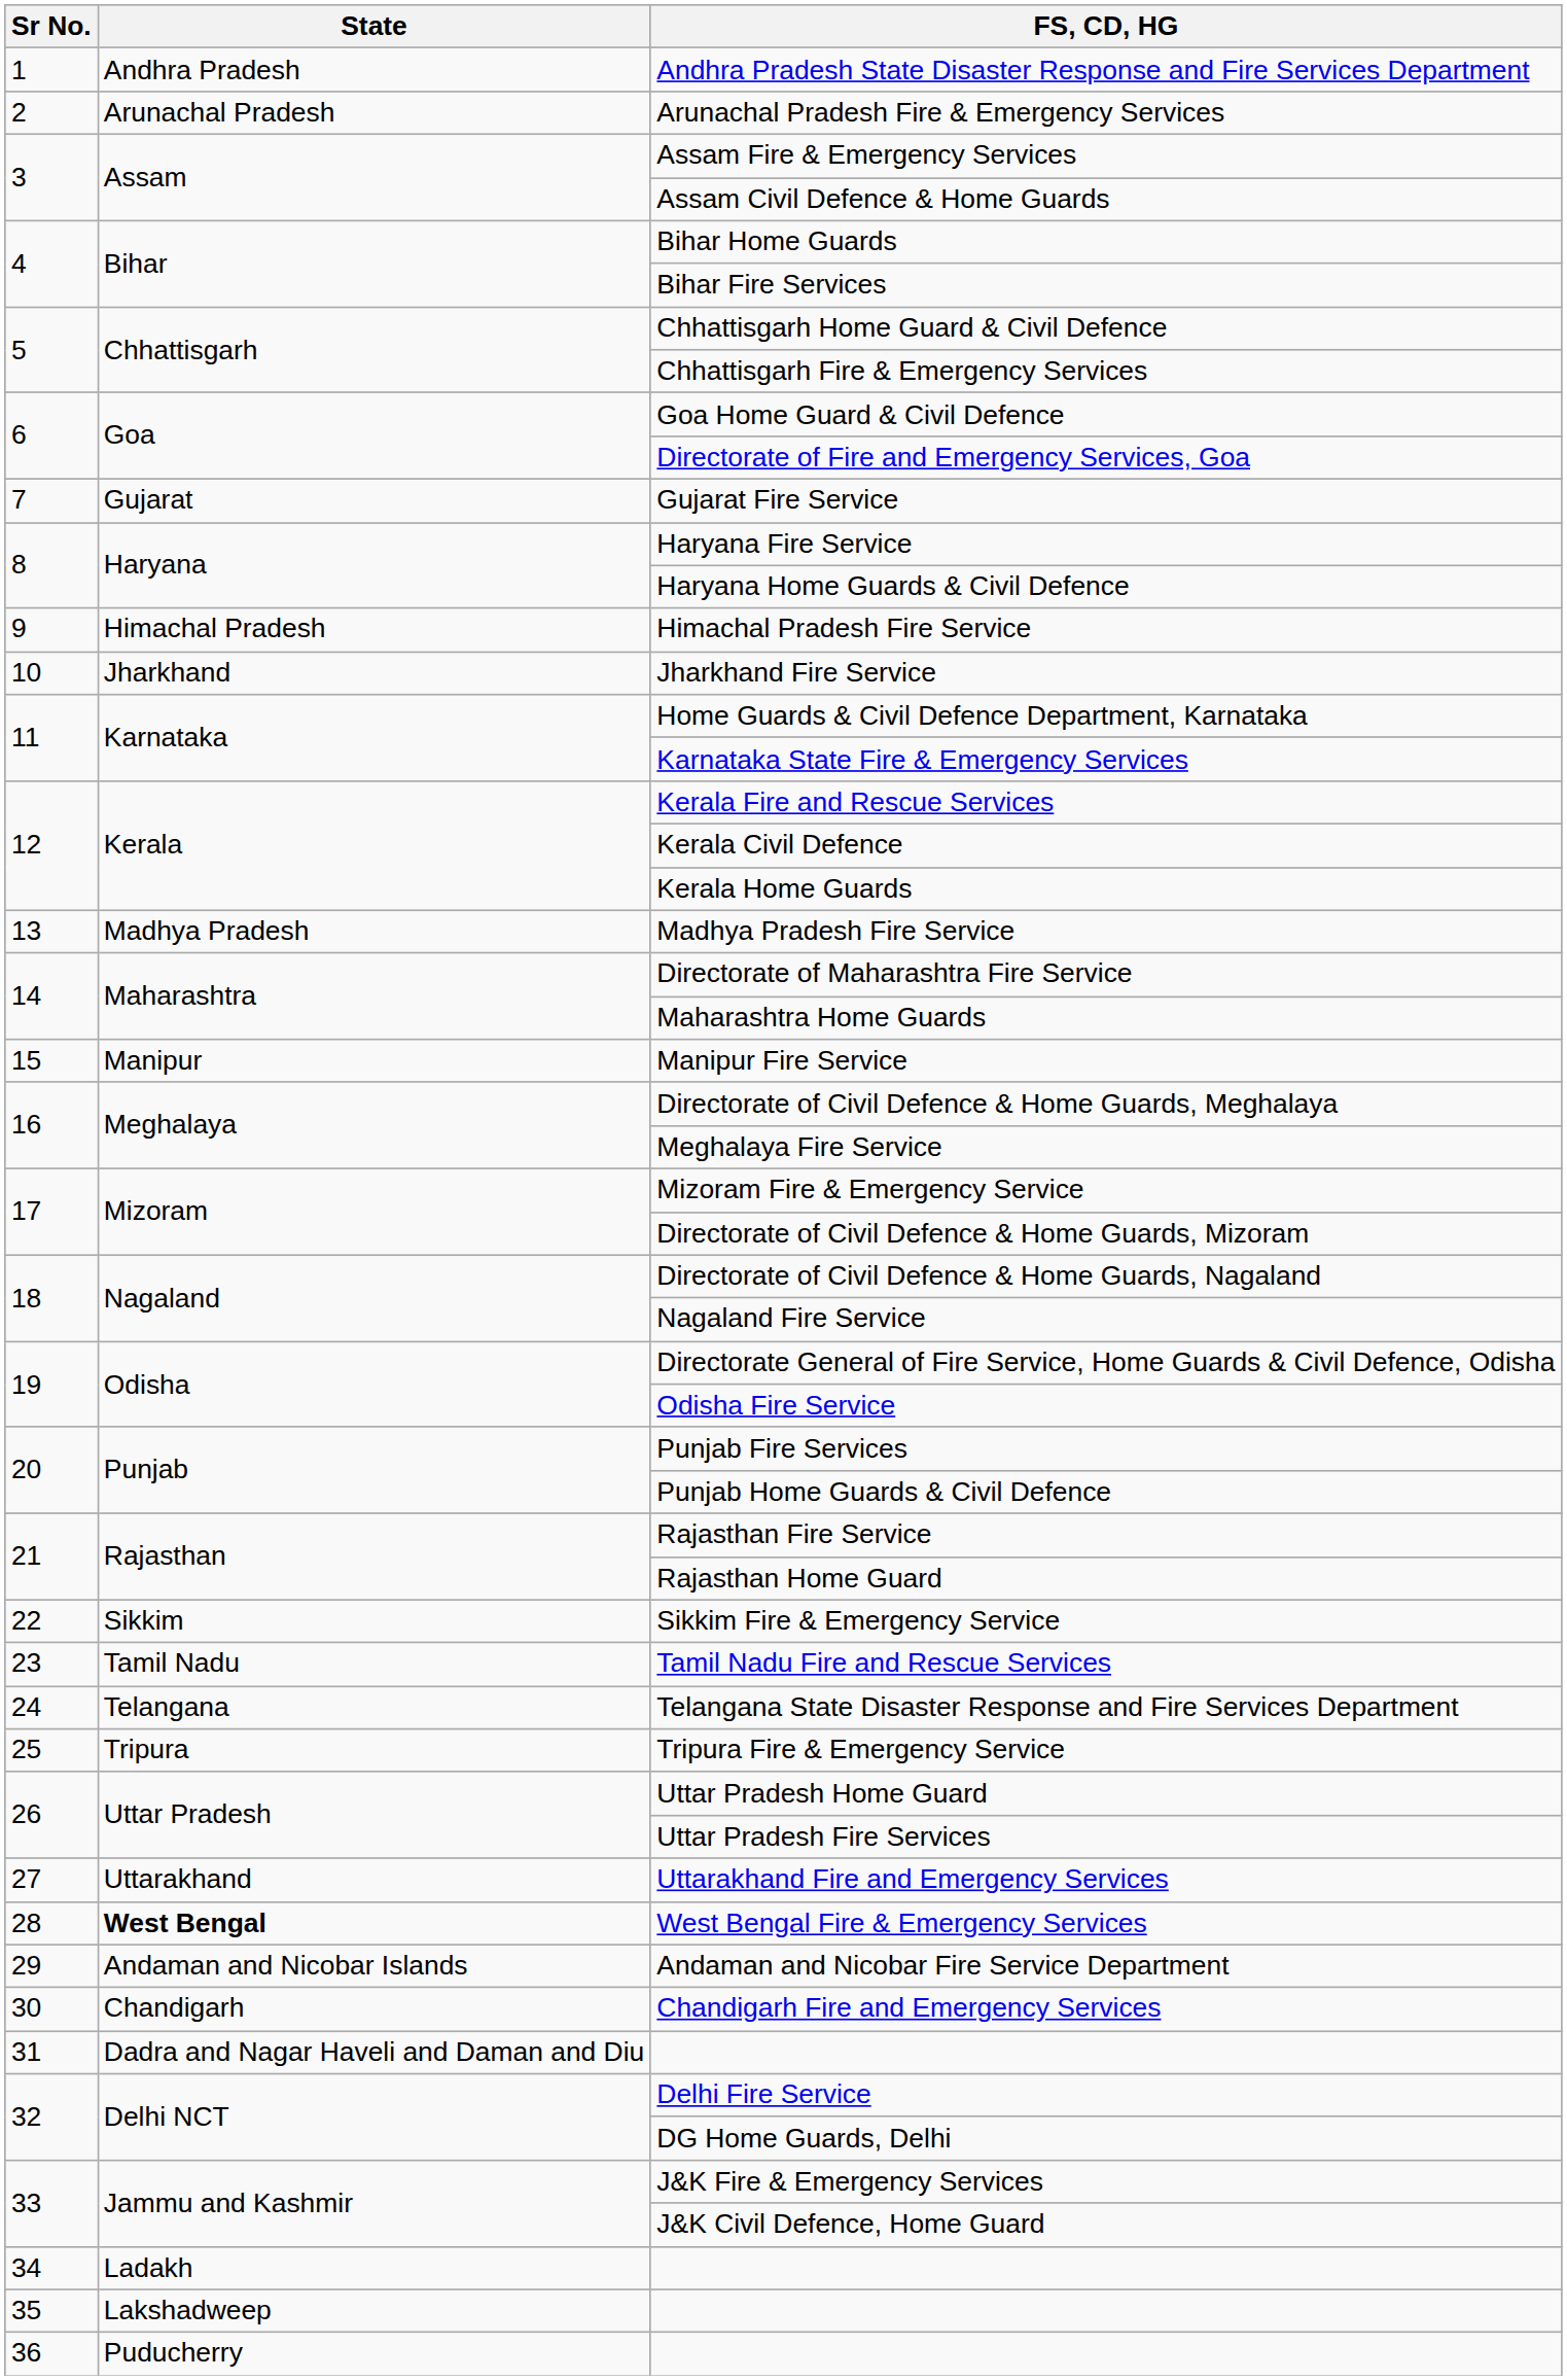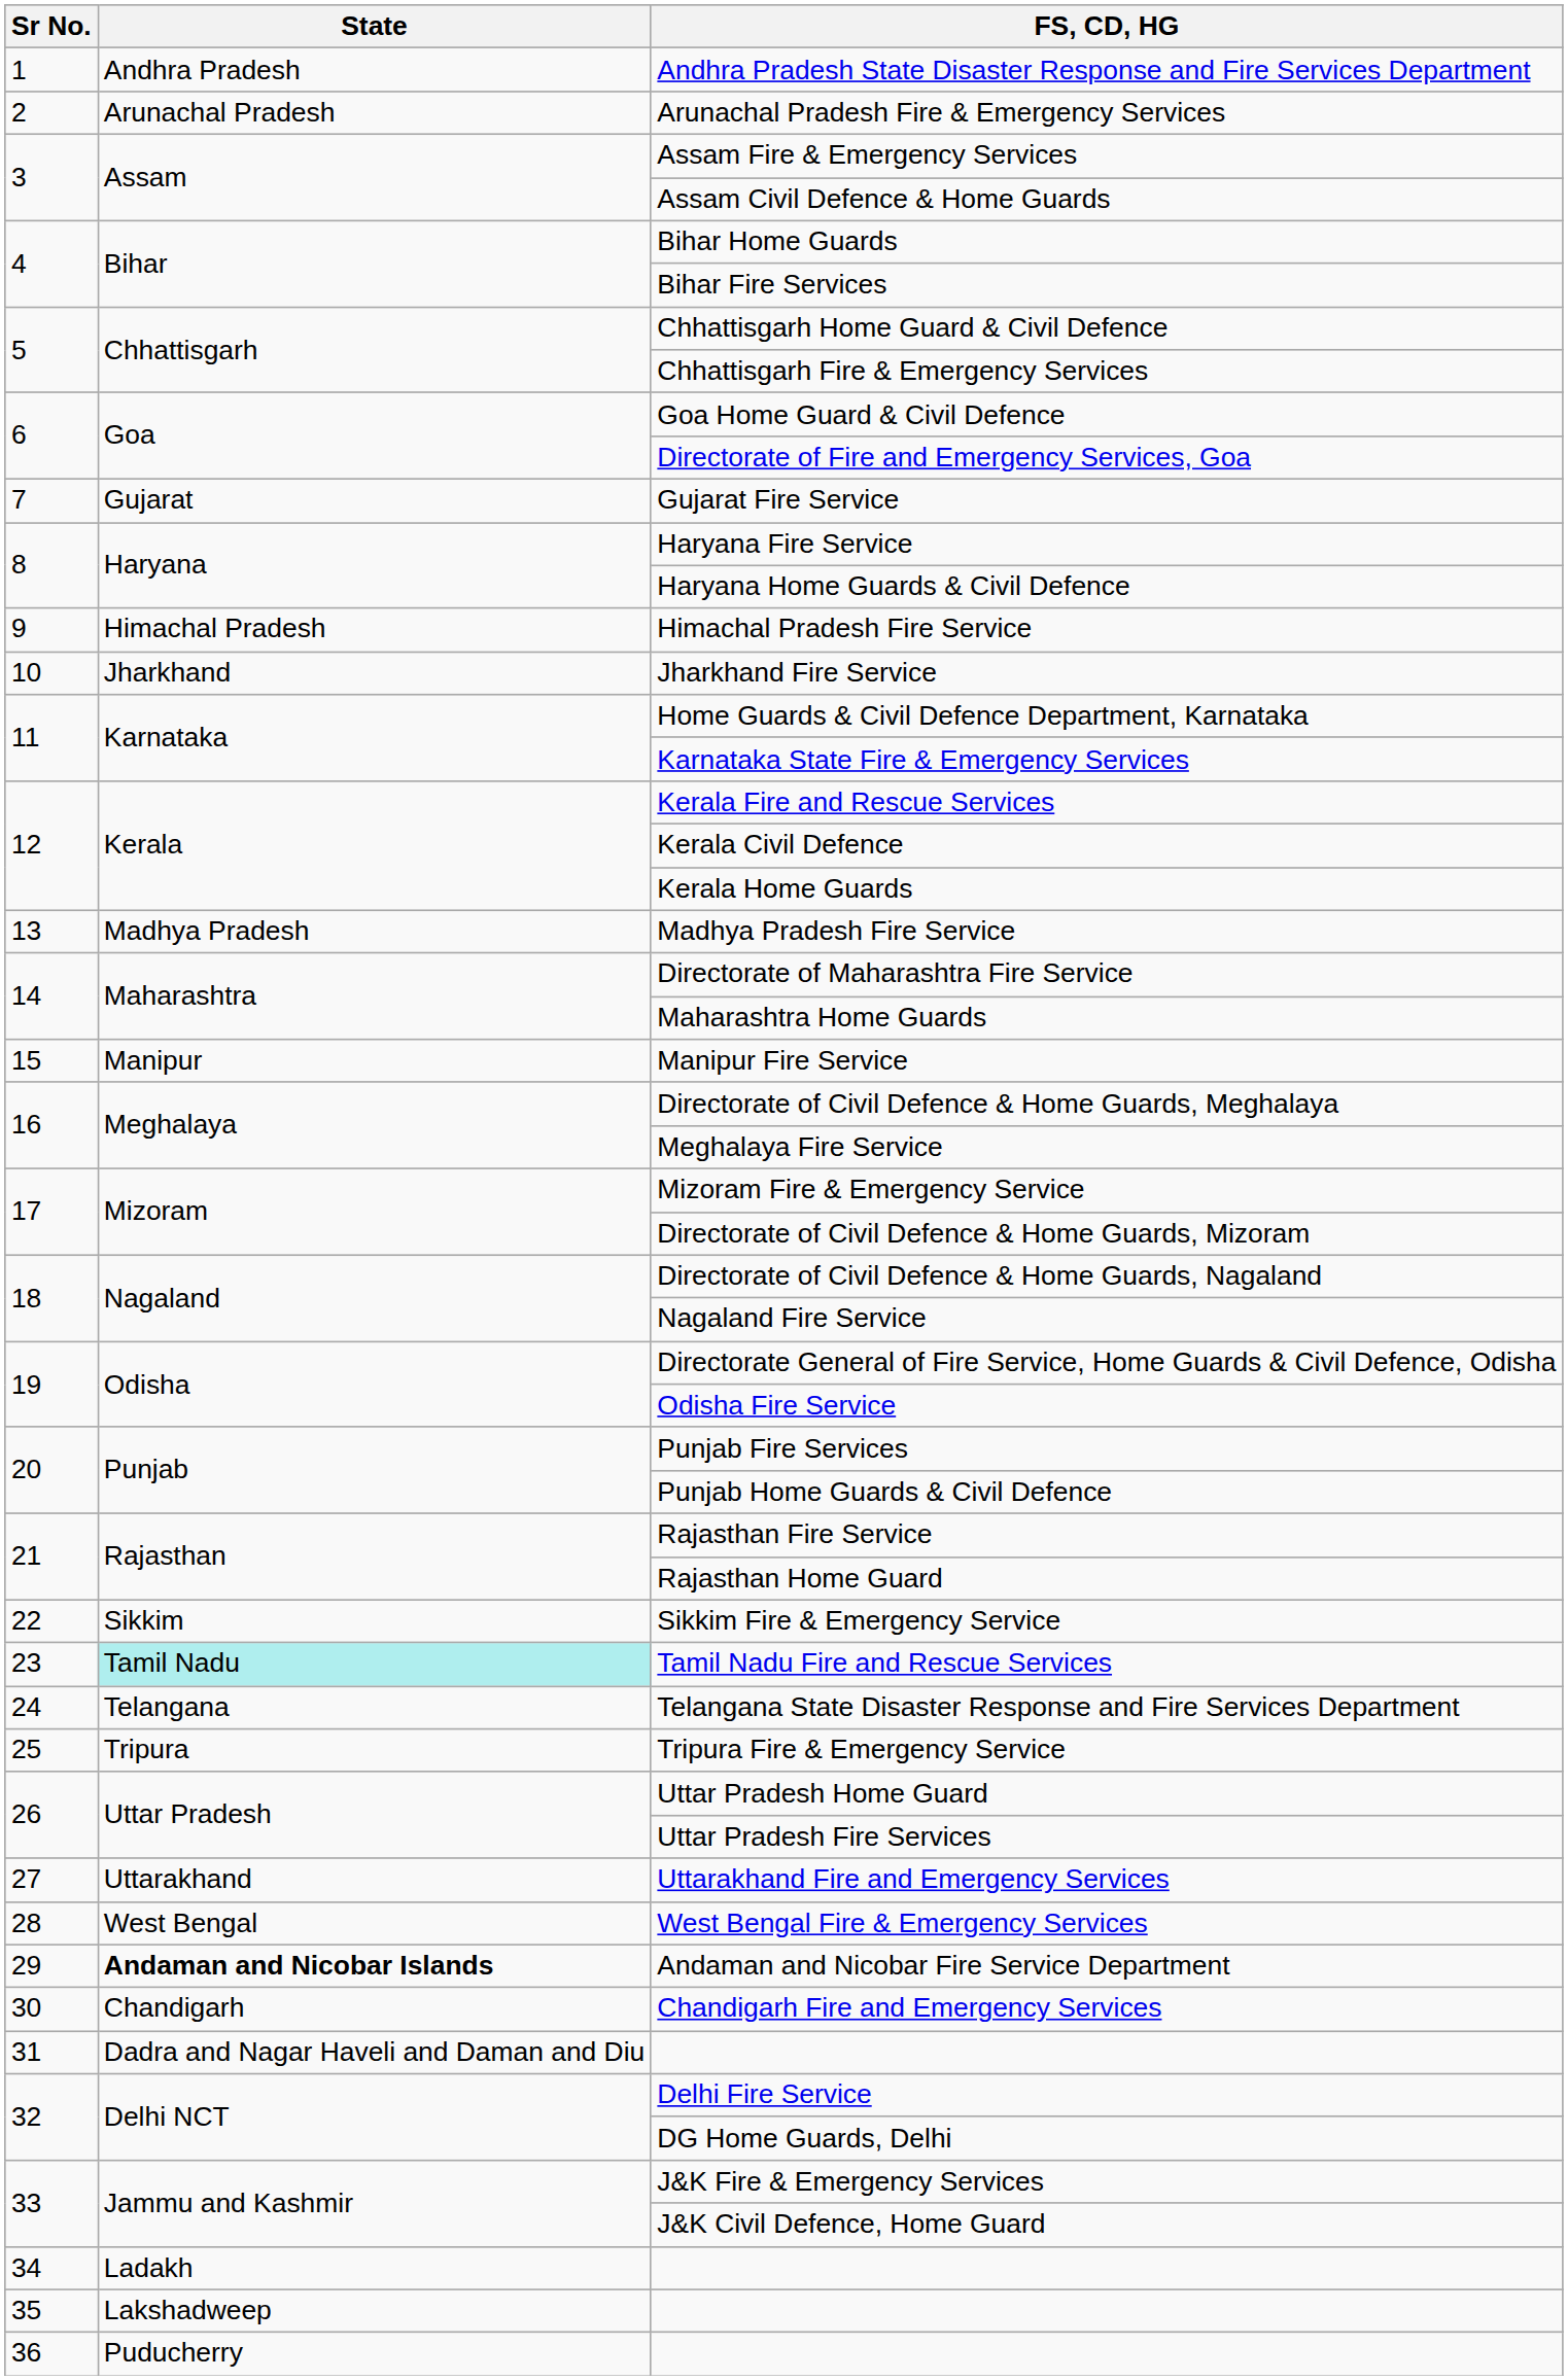Tamil Nadu Fire and Rescue Services | State: no background -> paleturquoise background
West Bengal Fire & Emergency Services | State: bold -> normal
Andaman and Nicobar Fire Service Department | State: normal -> bold
